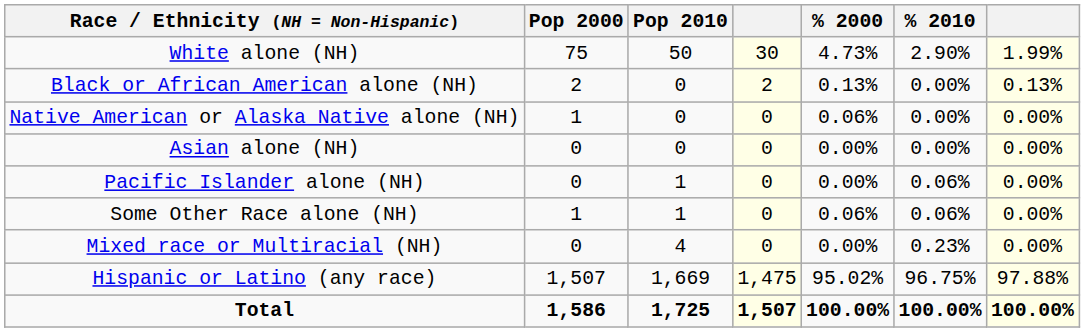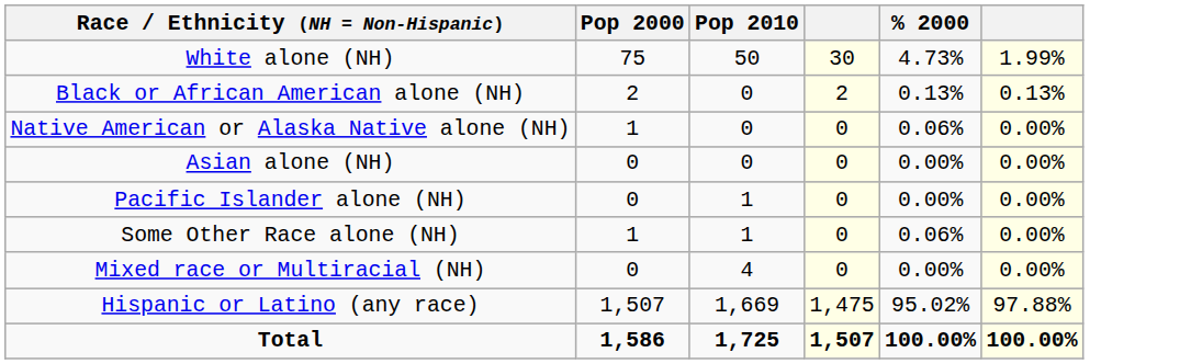- column: % 2010 | 2.90% | 0.00% | 0.00% | 0.00% | 0.06% | 0.06% | 0.23% | 96.75% | 100.00%
